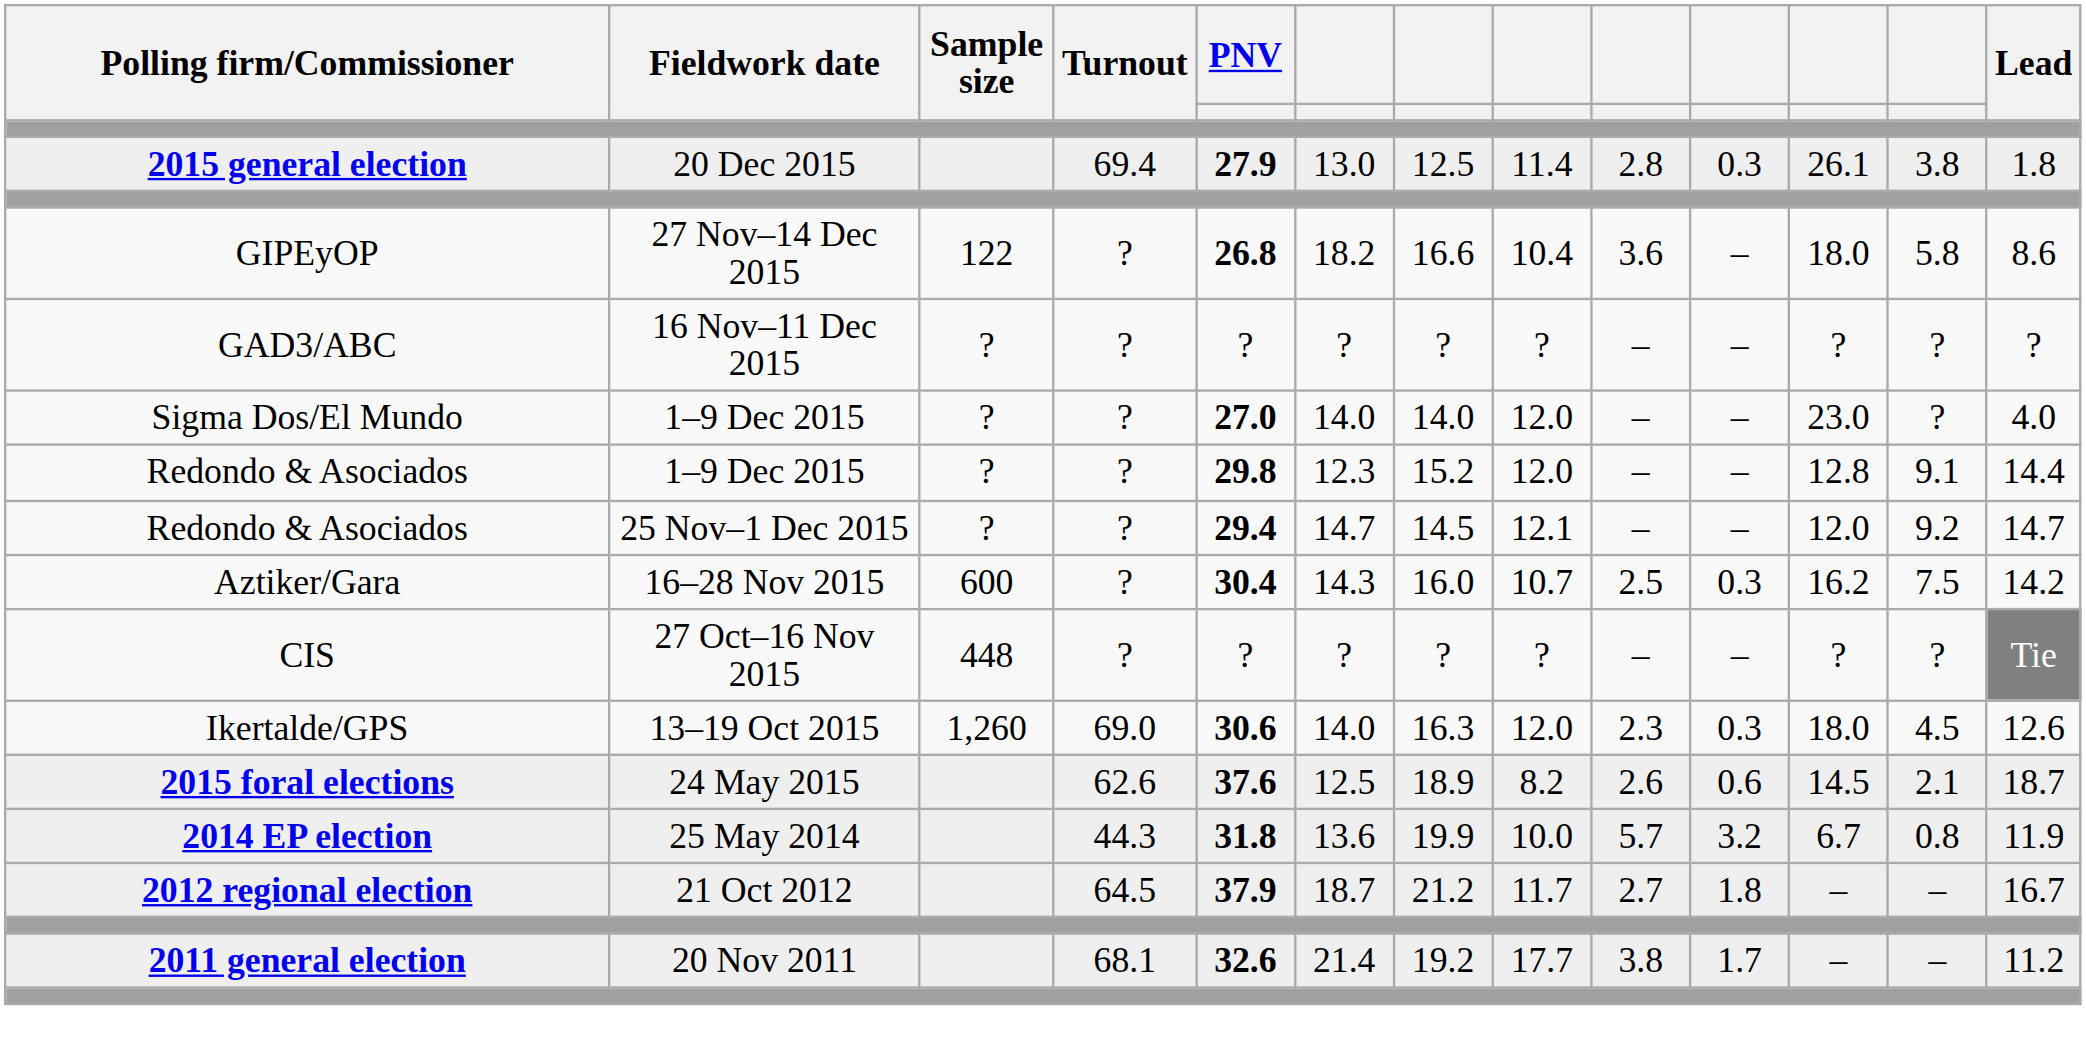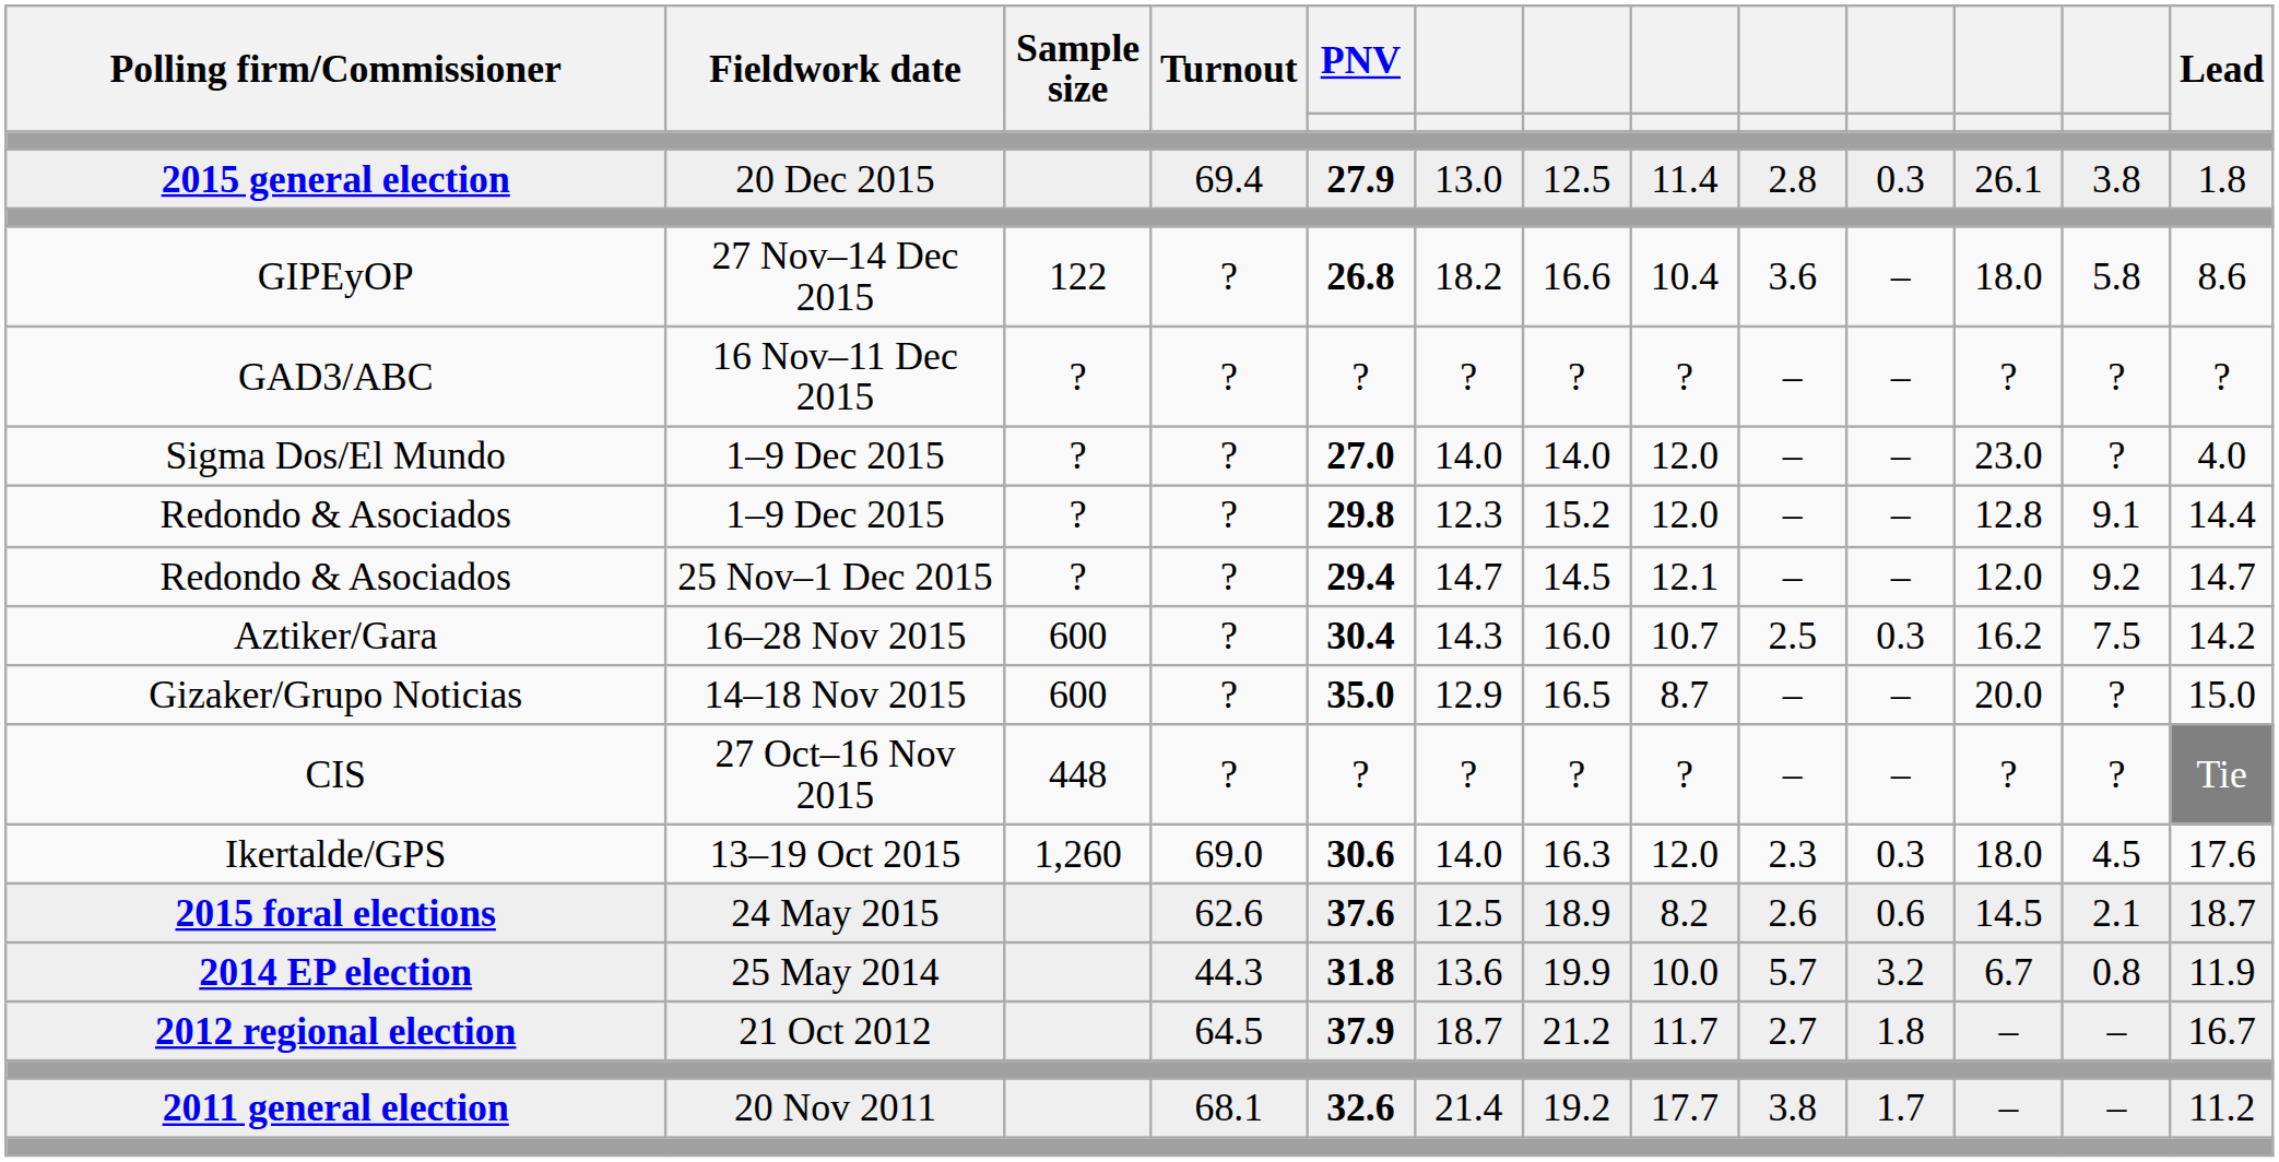+ row: Gizaker/Grupo Noticias | 14–18 Nov 2015 | 600 | ? | 35.0 | 12.9 | 16.5 | 8.7 | – | – | 20.0 | ? | 15.0
Ikertalde/GPS | Lead: 12.6 -> 17.6
